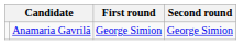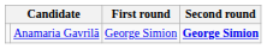Anamaria Gavrilă | Second round: normal -> bold
